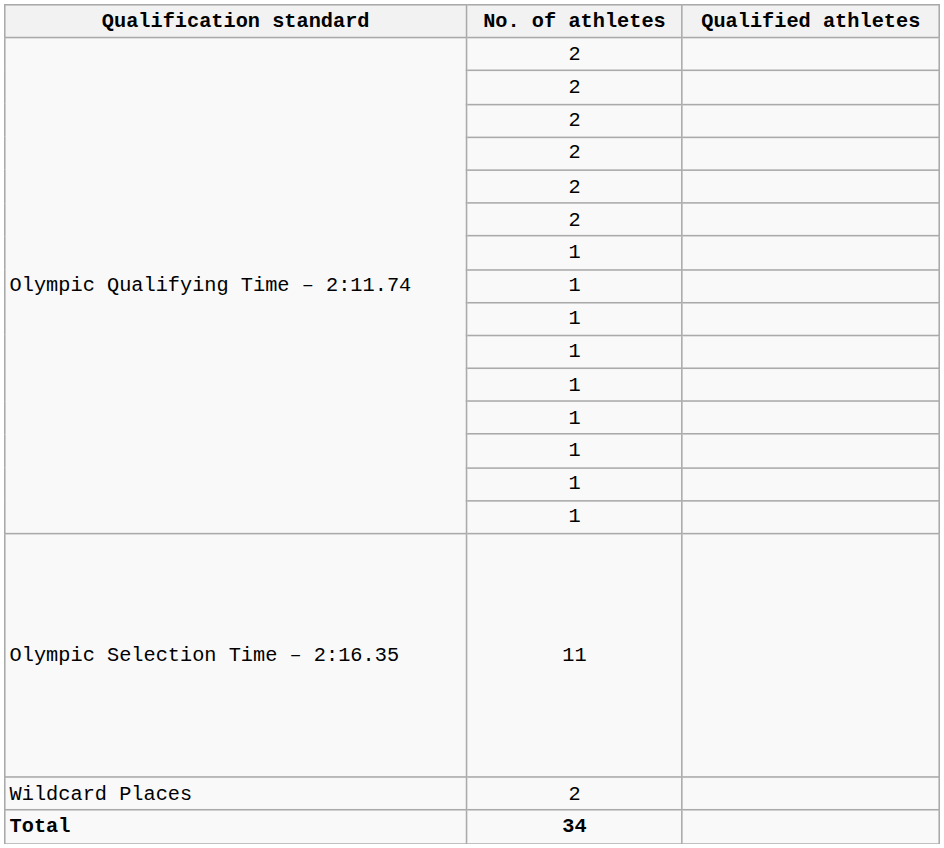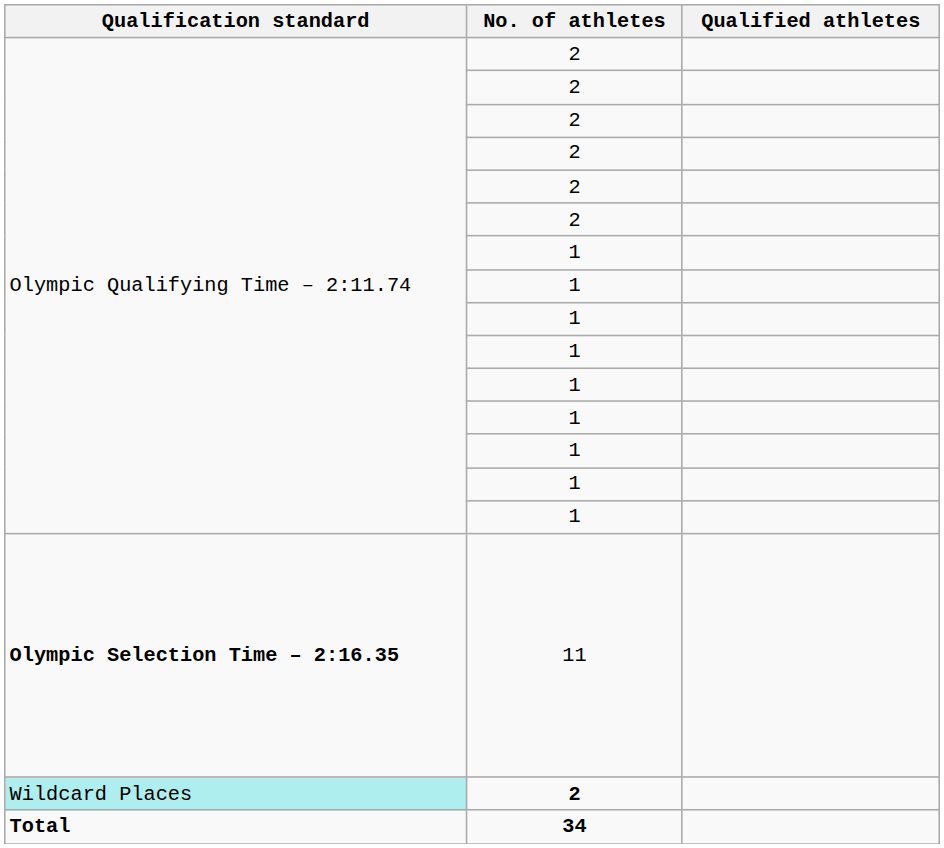Olympic Selection Time – 2:16.35 | Qualification standard: normal -> bold
Wildcard Places | Qualification standard: no background -> paleturquoise background
Wildcard Places | No. of athletes: normal -> bold
